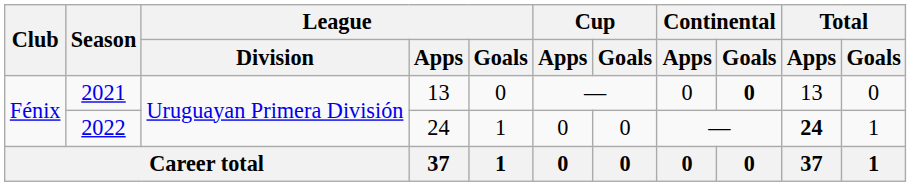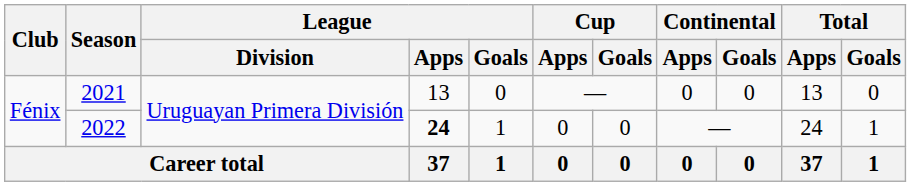2021 | Continental / Goals: bold -> normal
2022 | League / Apps: normal -> bold
2022 | Total / Apps: bold -> normal
